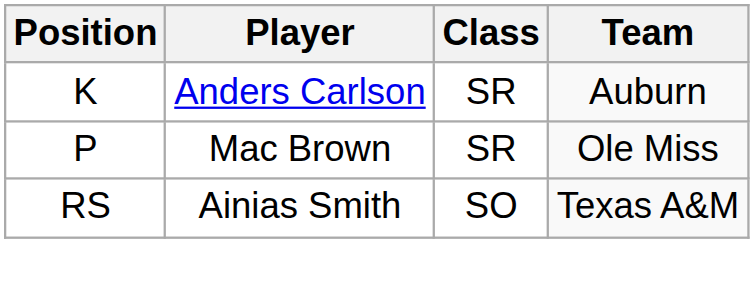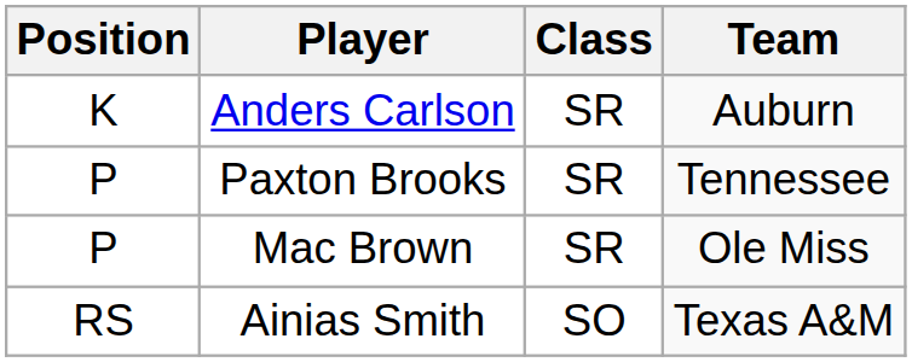+ row: P | Paxton Brooks | SR | Tennessee
